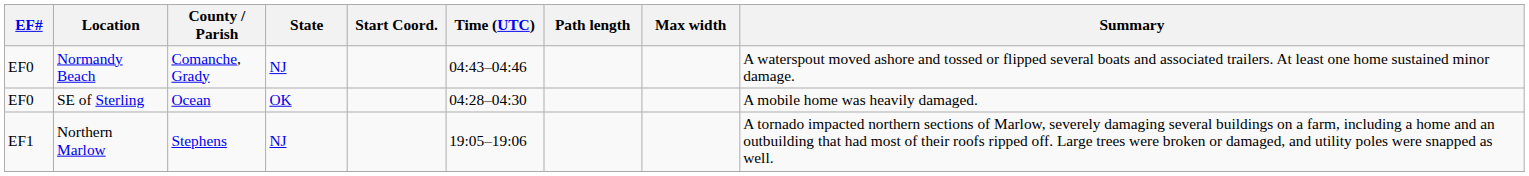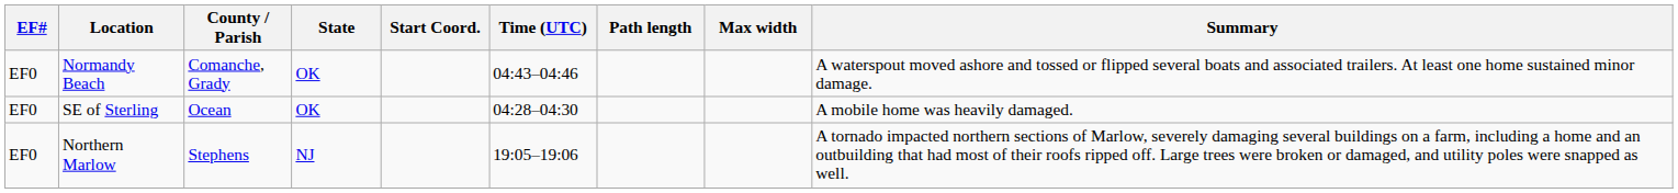Normandy Beach | State: NJ -> OK
Northern Marlow | EF#: EF1 -> EF0
